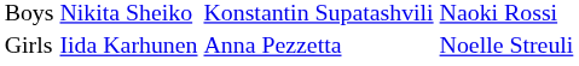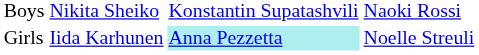Girls | column 3: no background -> paleturquoise background
